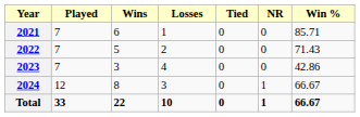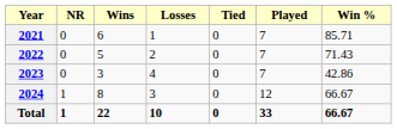columns swapped: Played <-> NR
